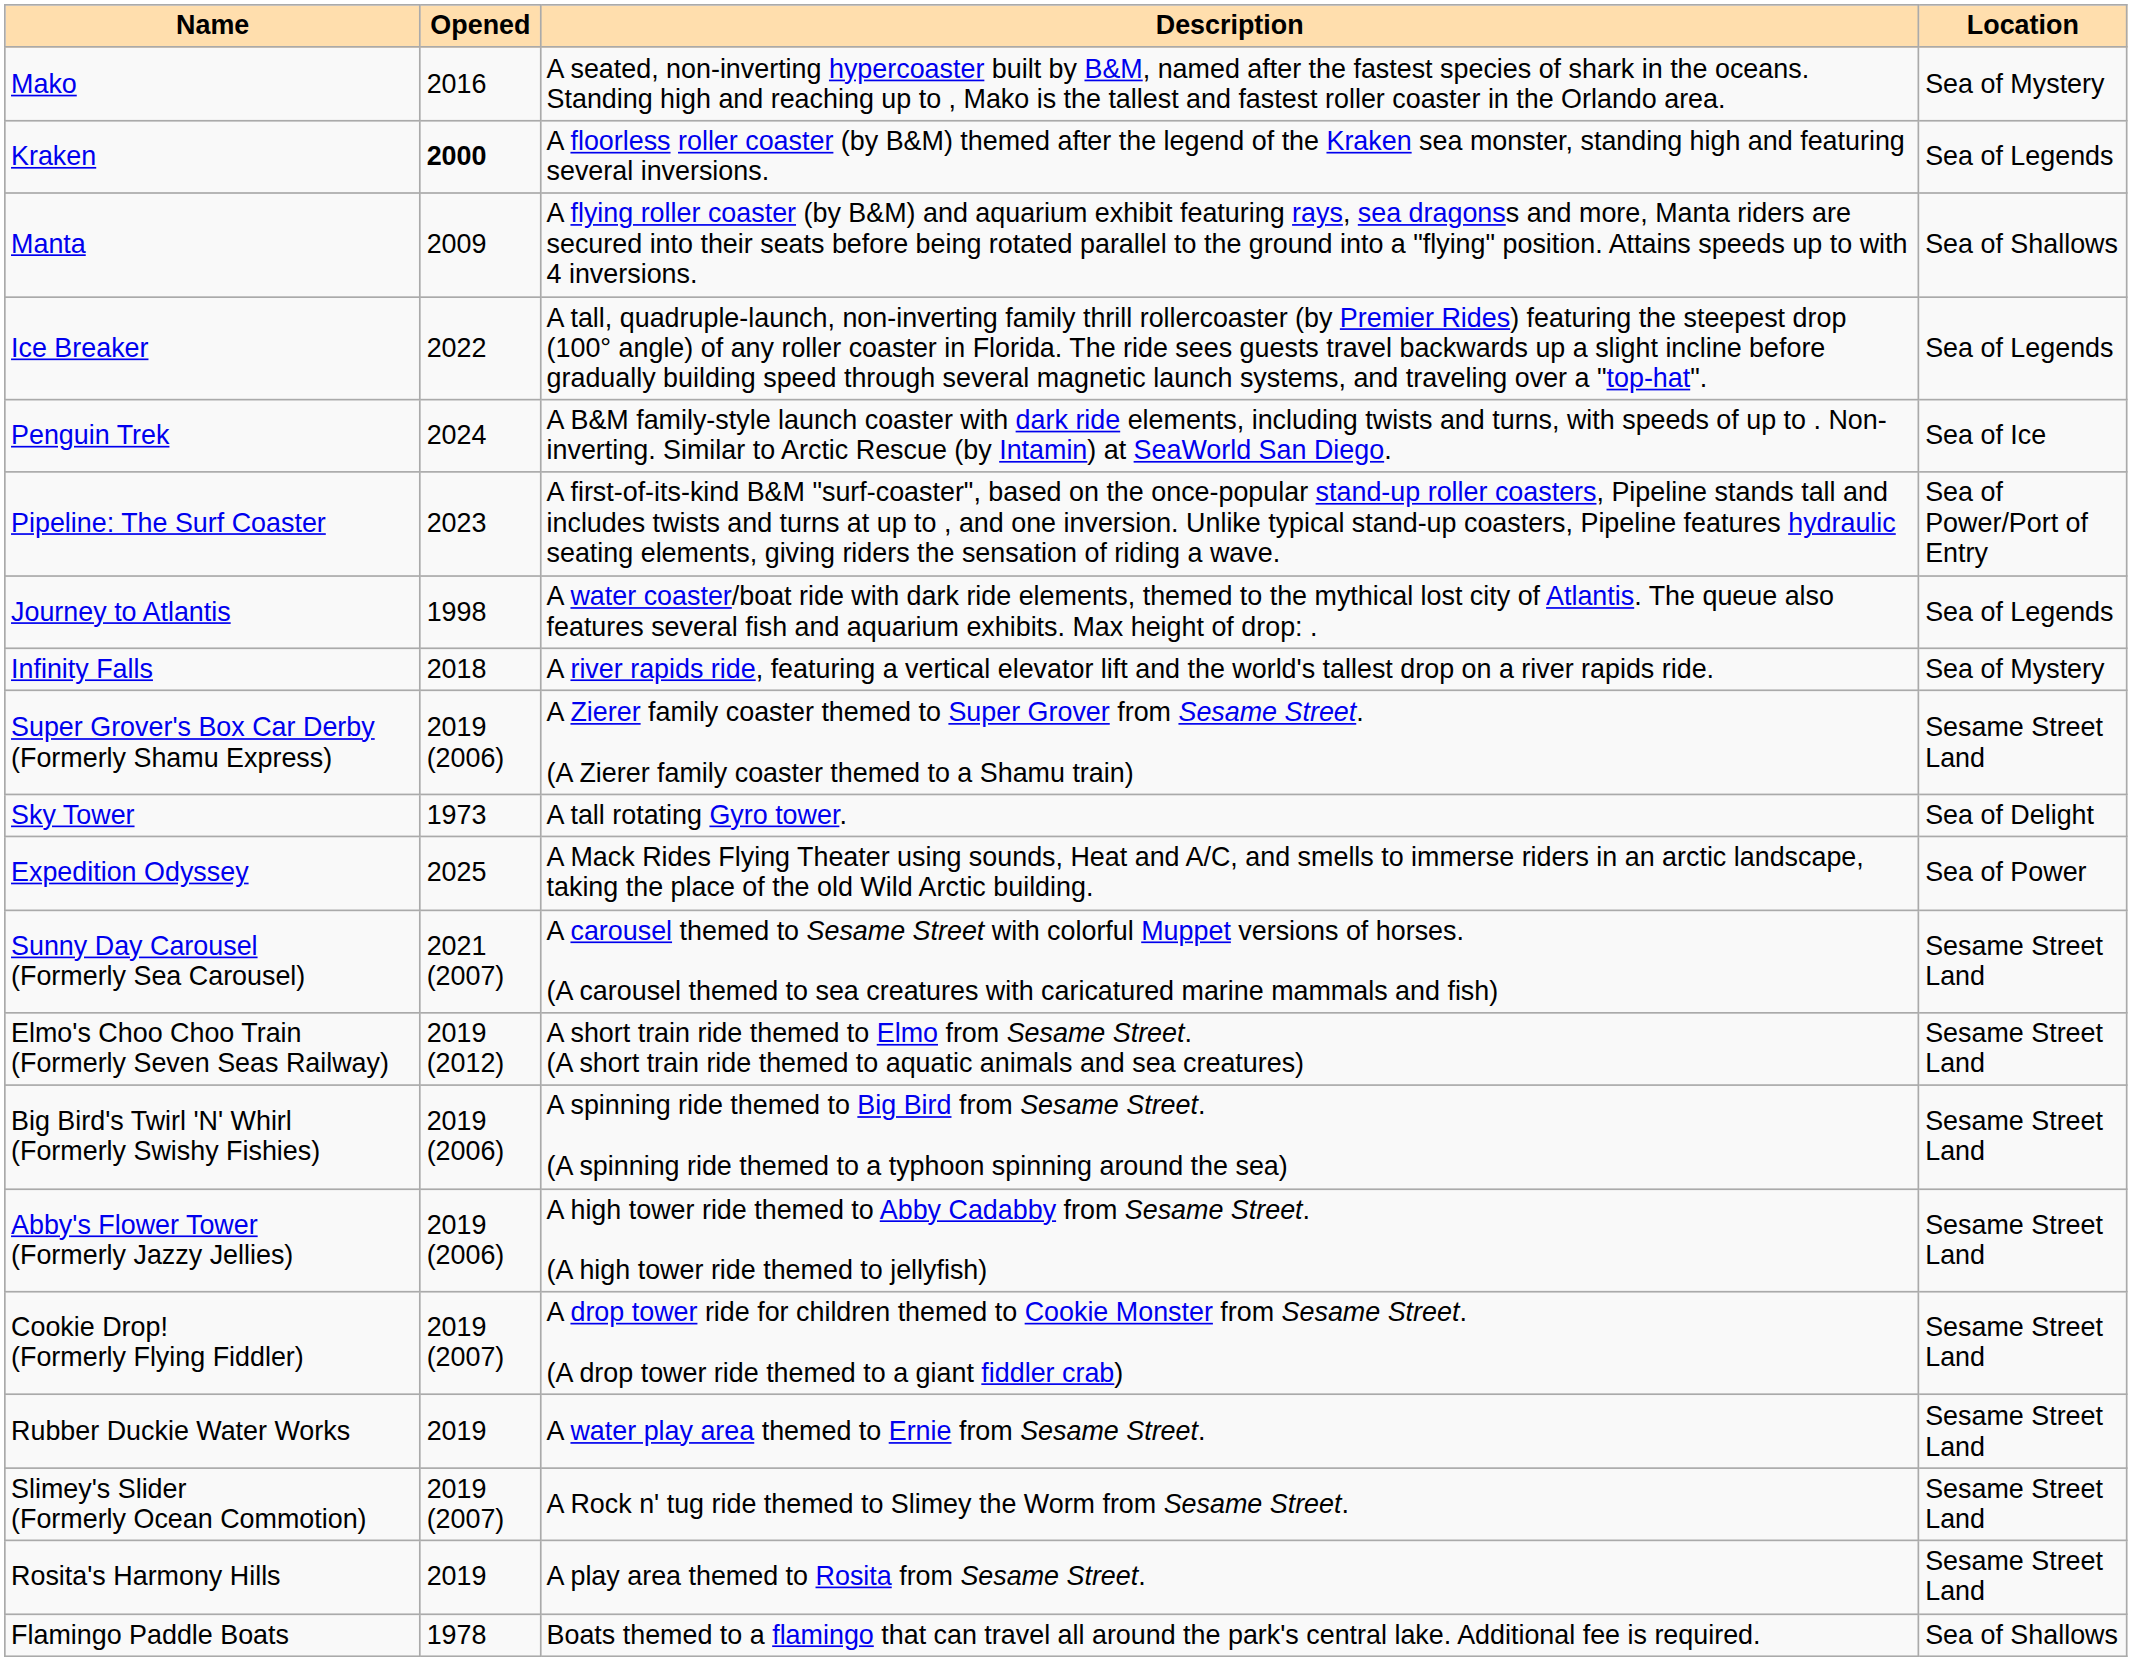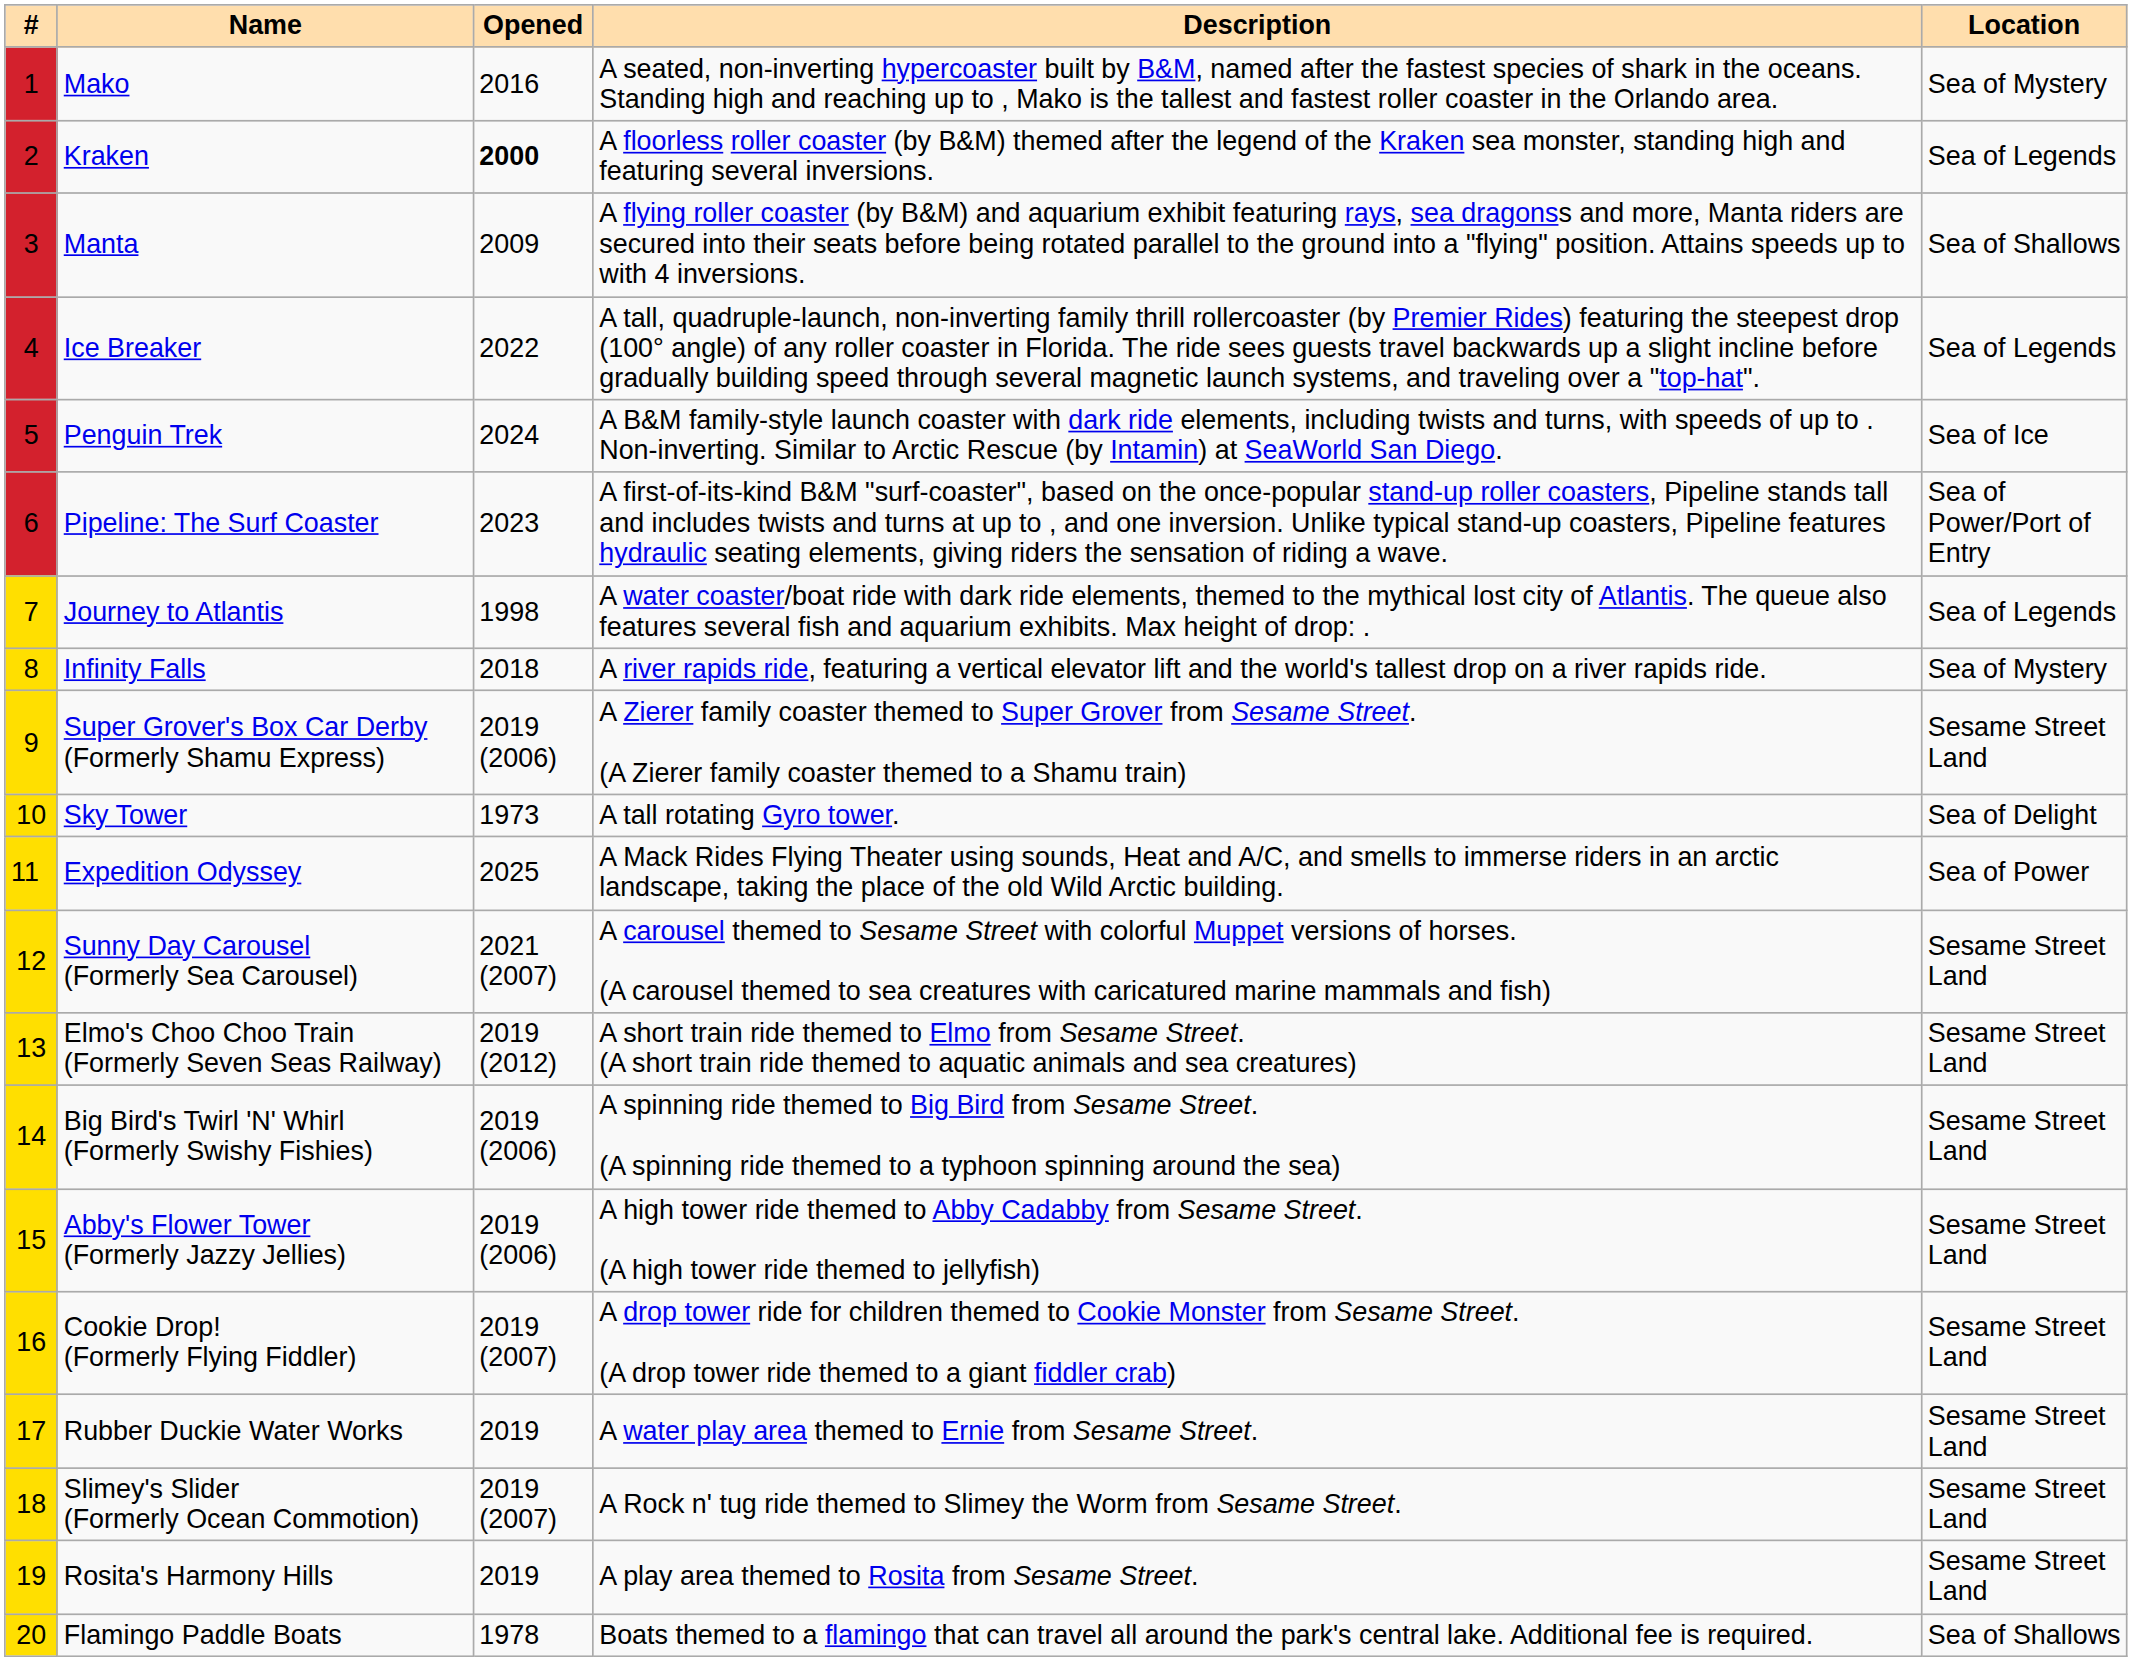+ column: # | 1 | 2 | 3 | 4 | 5 | 6 | 7 | 8 | 9 | 10 | 11 | 12 | 13 | 14 | 15 | 16 | 17 | 18 | 19 | 20
